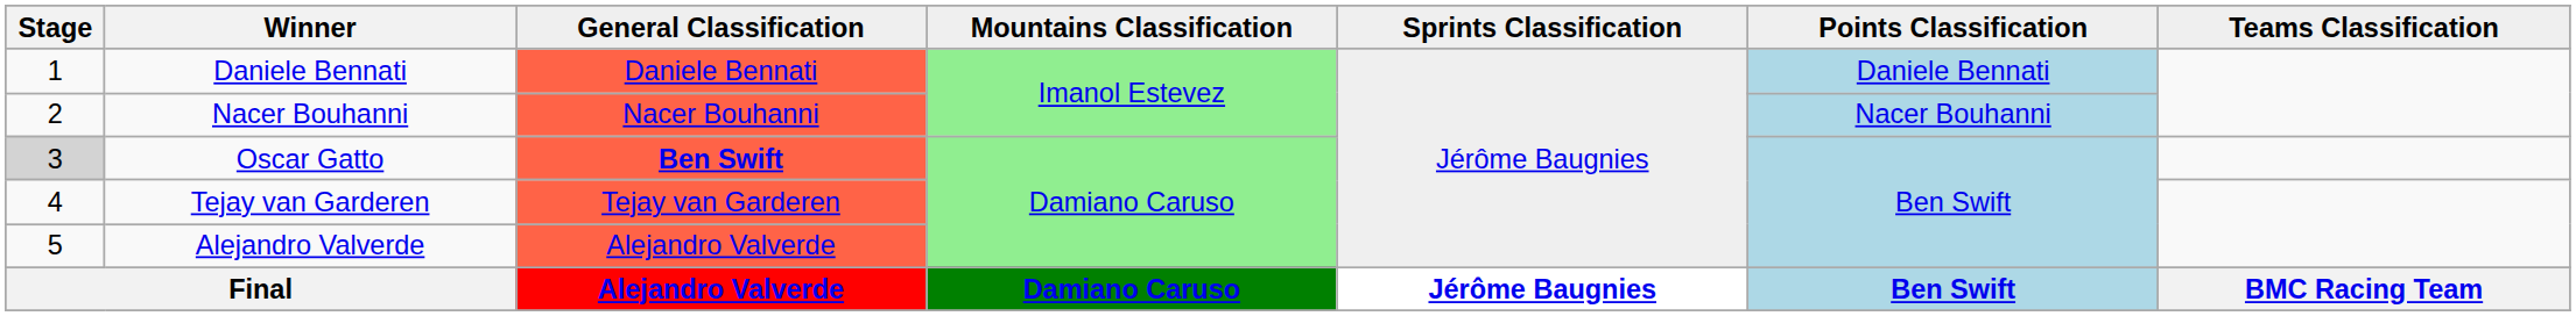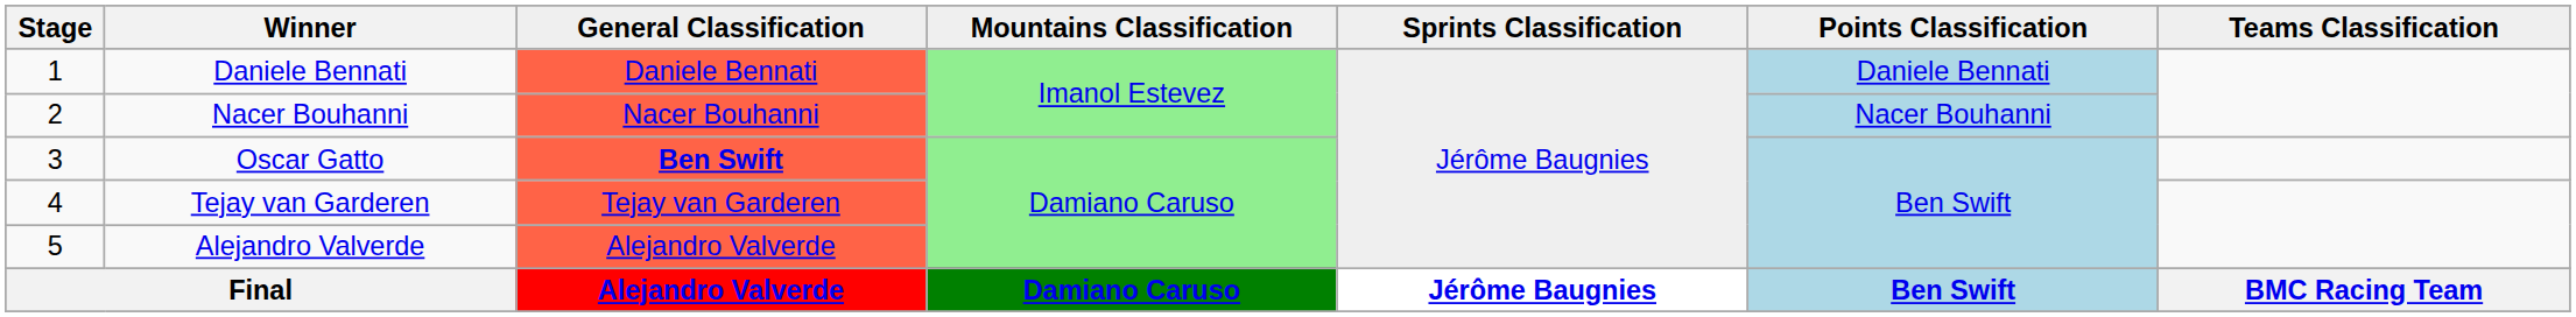Oscar Gatto | Stage: lightgrey background -> no background
